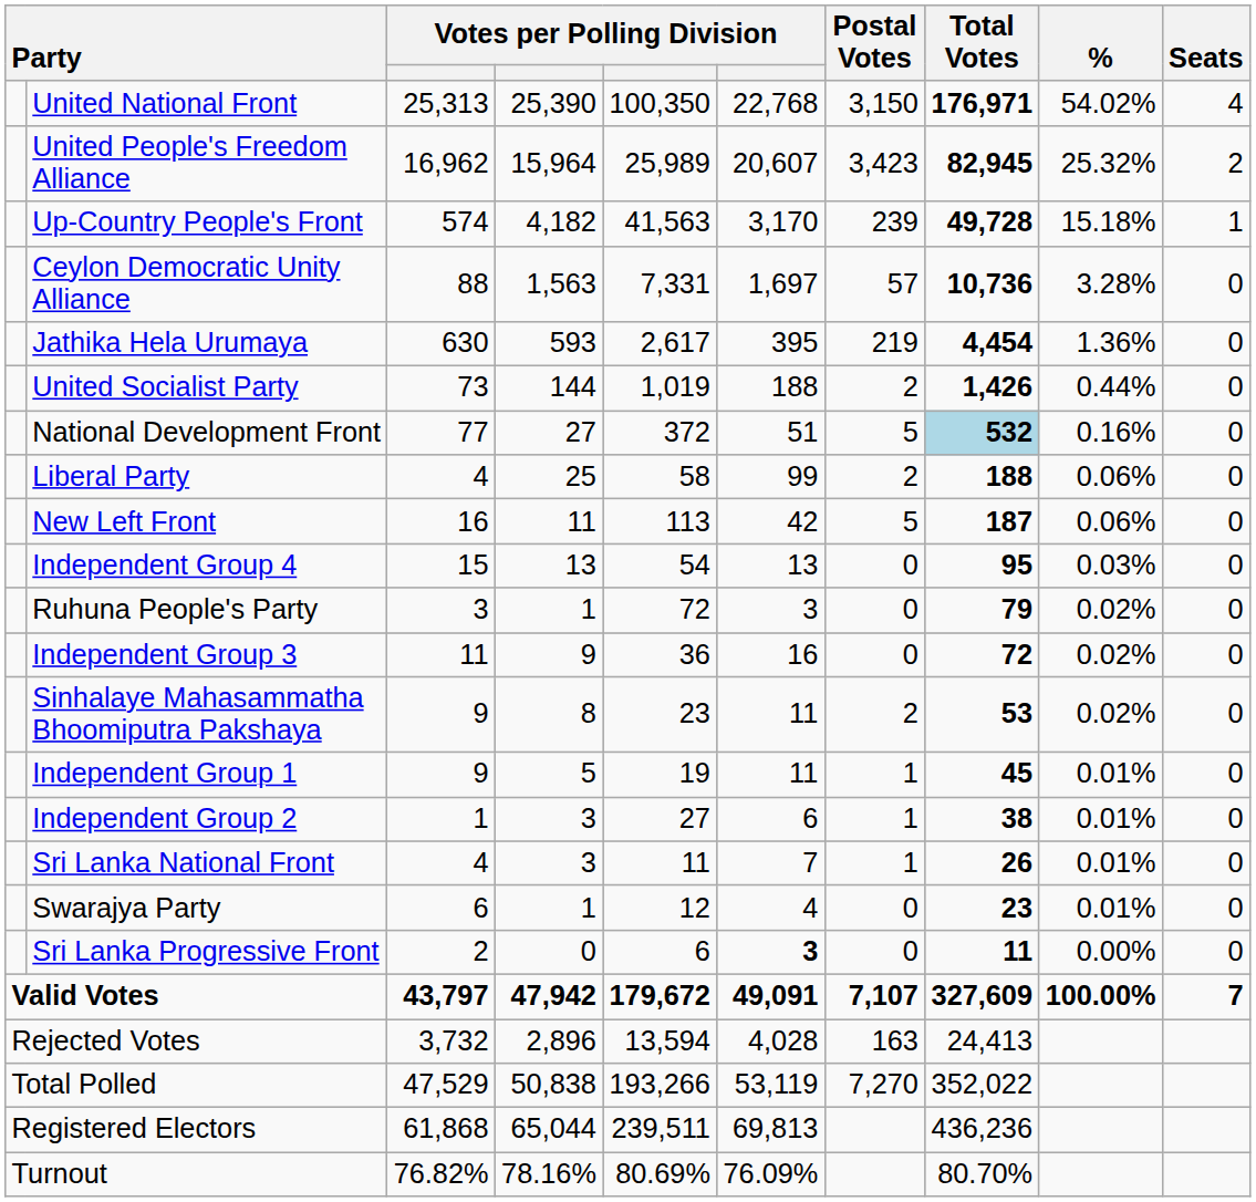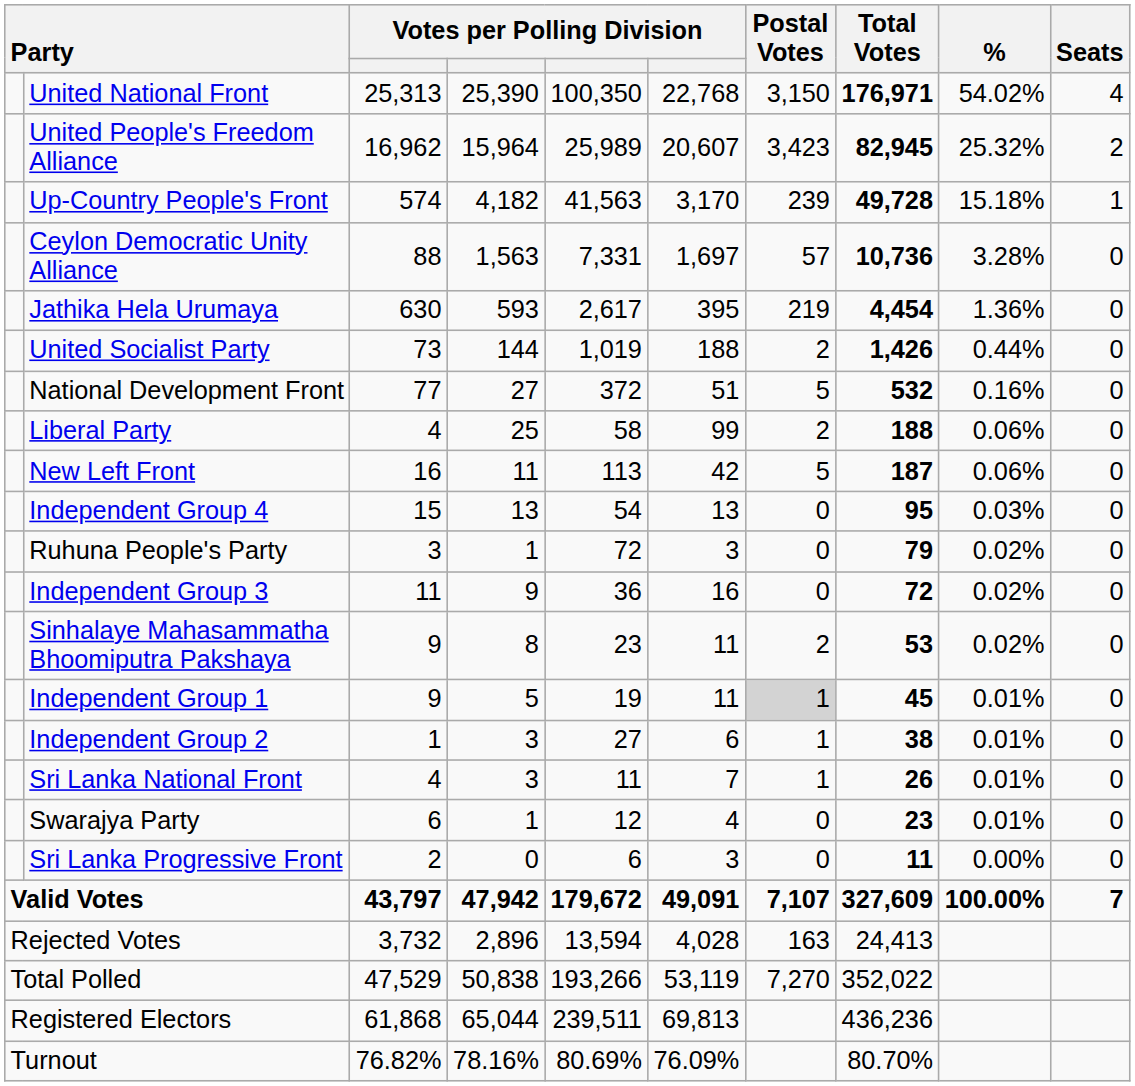National Development Front | Total Votes: lightblue background -> no background
Independent Group 1 | Postal Votes: no background -> lightgrey background
Sri Lanka Progressive Front | column 6: bold -> normal
